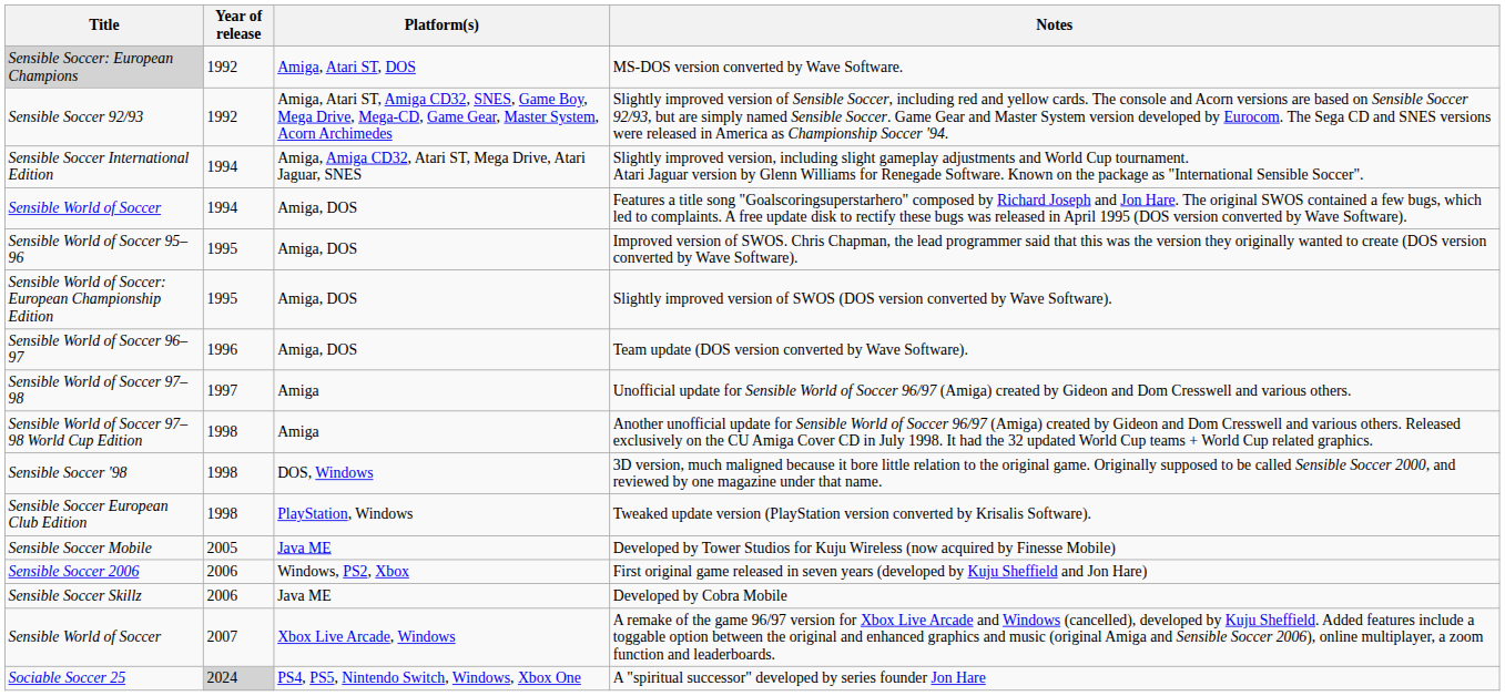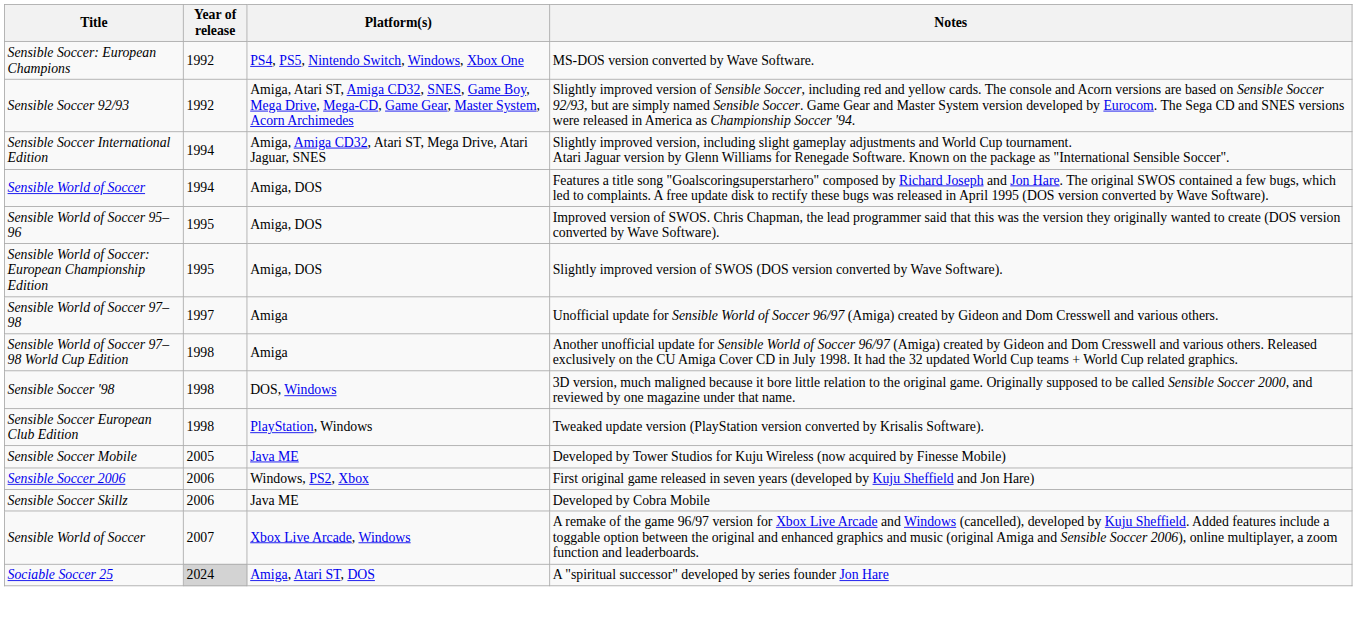MS-DOS version converted by Wave Software. | Title: lightgrey background -> no background
MS-DOS version converted by Wave Software. | Platform(s): Amiga, Atari ST, DOS -> PS4, PS5, Nintendo Switch, Windows, Xbox One
- row: Sensible World of Soccer 96–97 | 1996 | Amiga, DOS | Team update (DOS version converted by Wave Software).
A "spiritual successor" developed by series founder Jon Hare | Platform(s): PS4, PS5, Nintendo Switch, Windows, Xbox One -> Amiga, Atari ST, DOS
